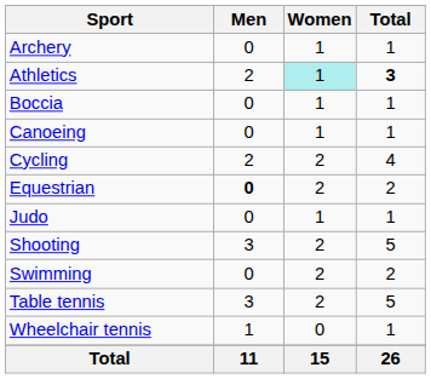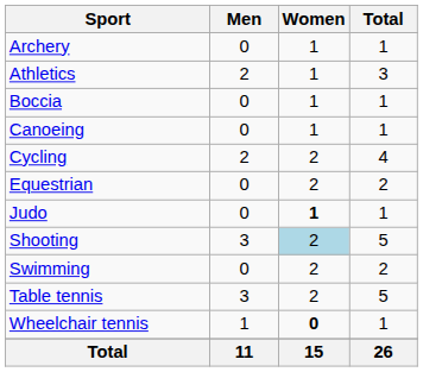Athletics | Women: paleturquoise background -> no background
Athletics | Total: bold -> normal
Equestrian | Men: bold -> normal
Judo | Women: normal -> bold
Shooting | Women: no background -> lightblue background
Wheelchair tennis | Women: normal -> bold
